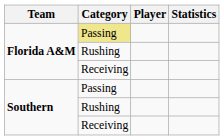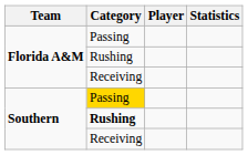Florida A&M / Passing | Category: khaki background -> no background
Southern / Passing | Category: no background -> gold background
Southern / Rushing | Category: normal -> bold
